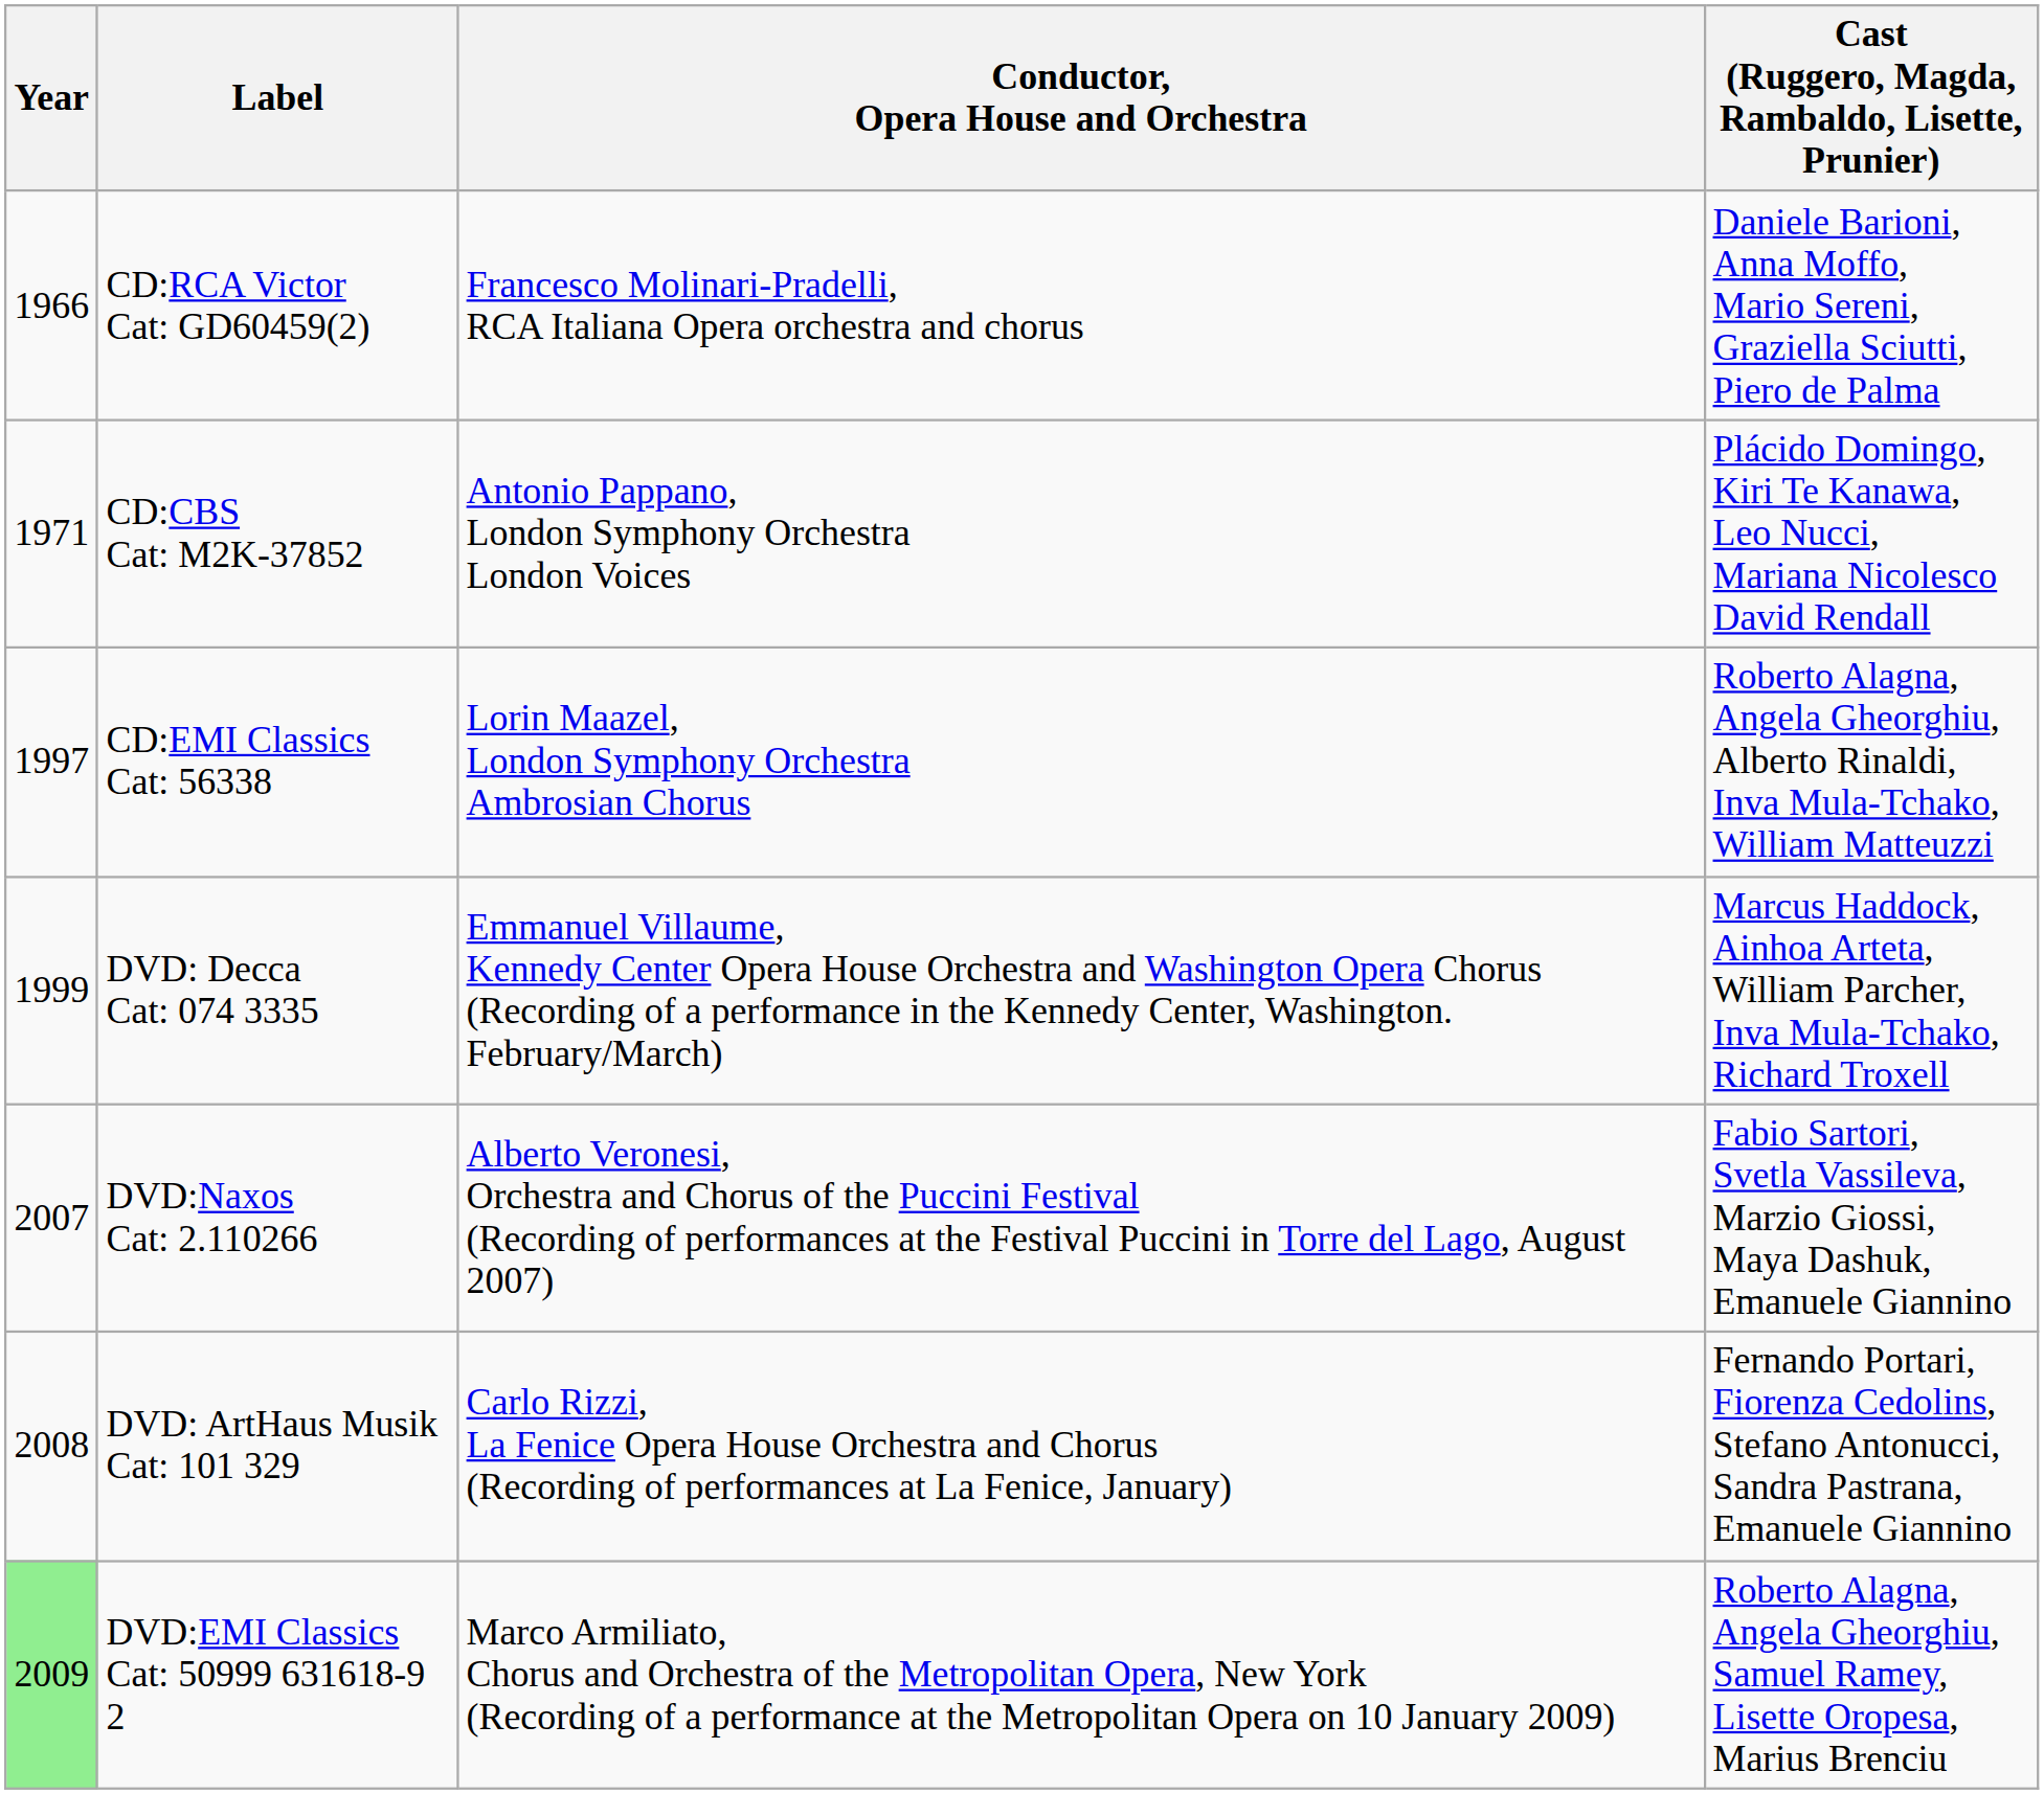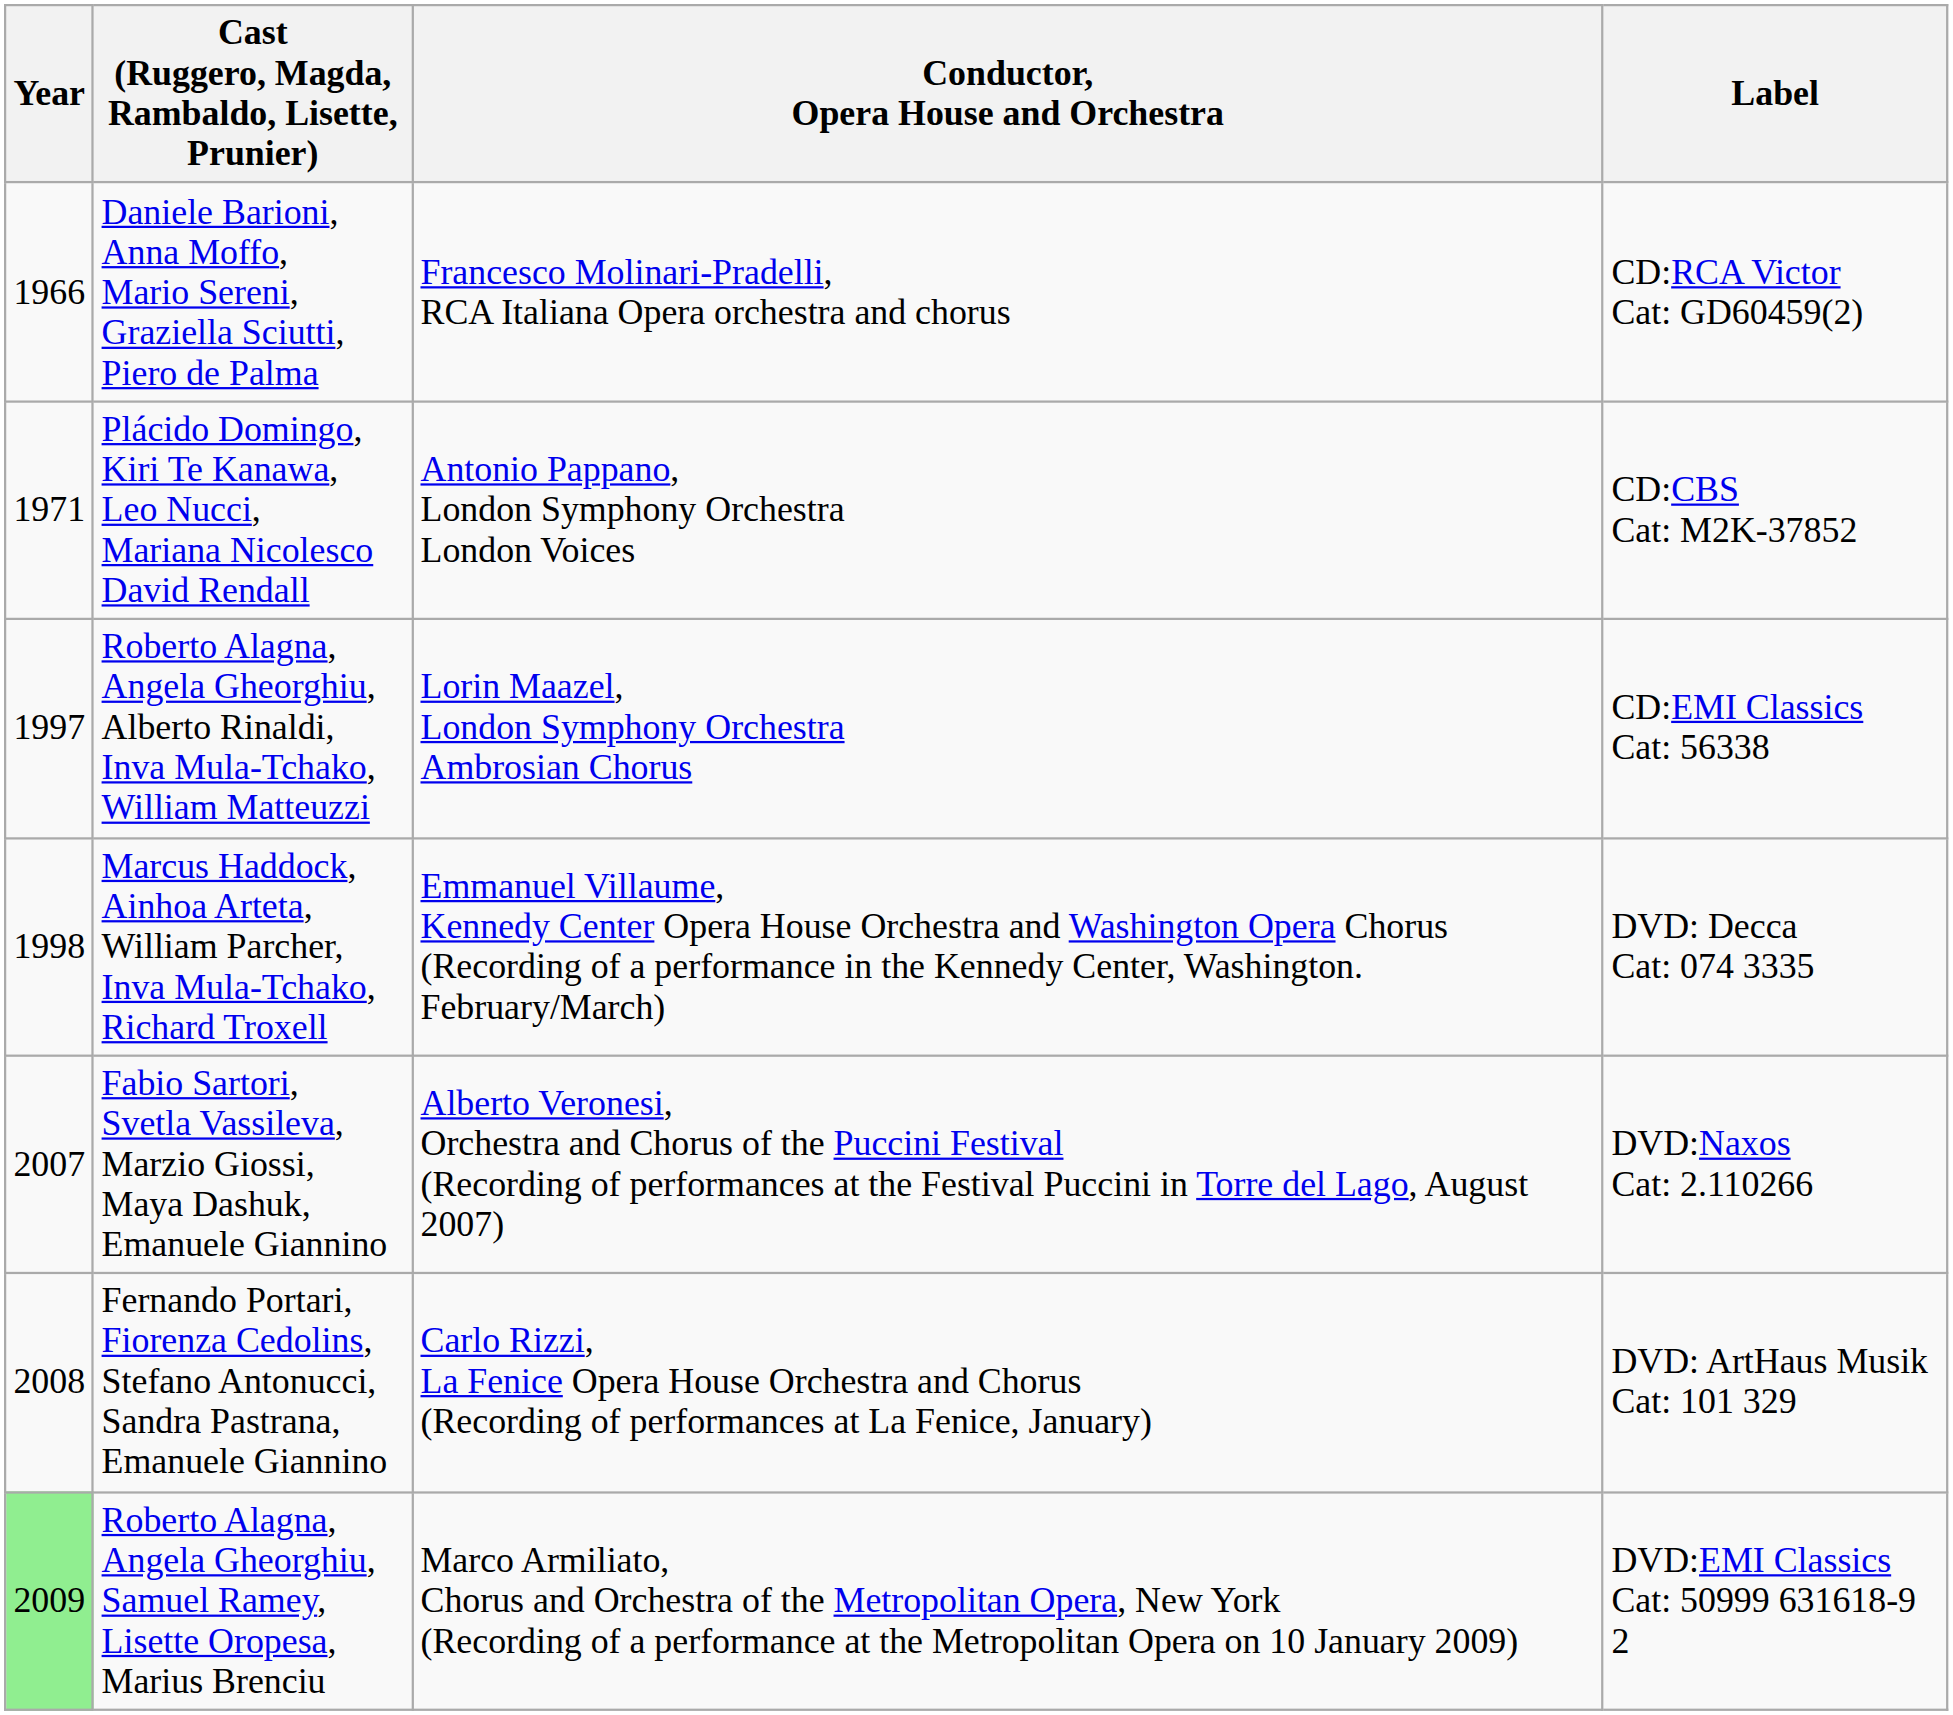columns swapped: Cast (Ruggero, Magda, Rambaldo, Lisette, Prunier) <-> Label
row 5 | Year: 1999 -> 1998
